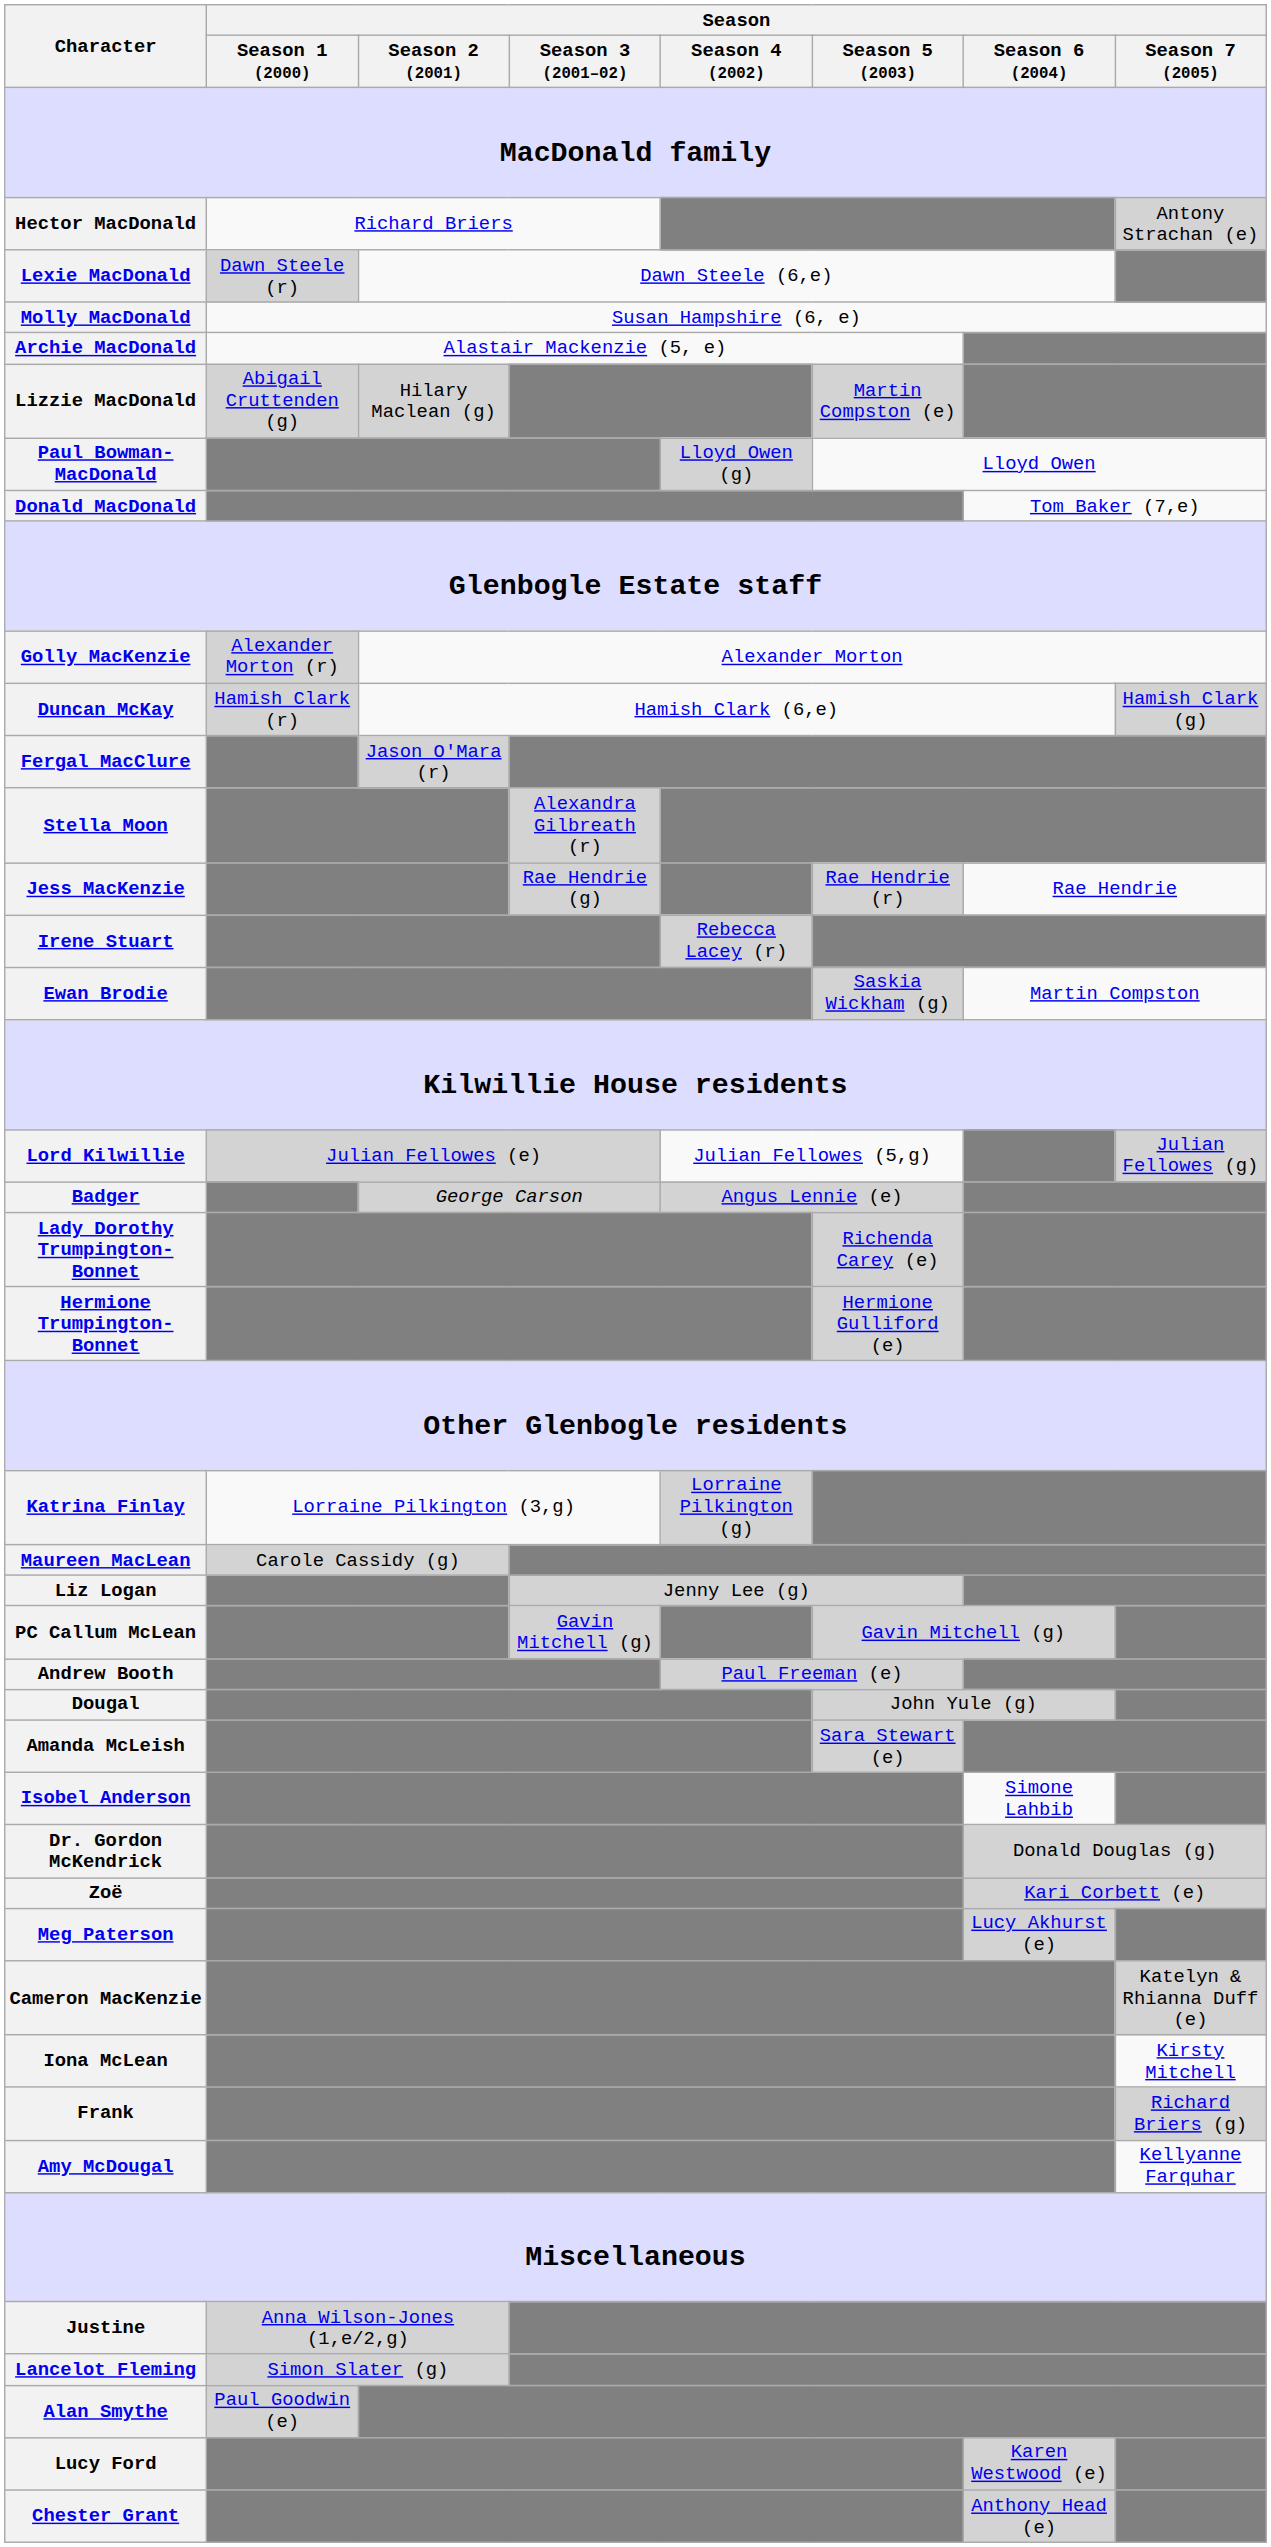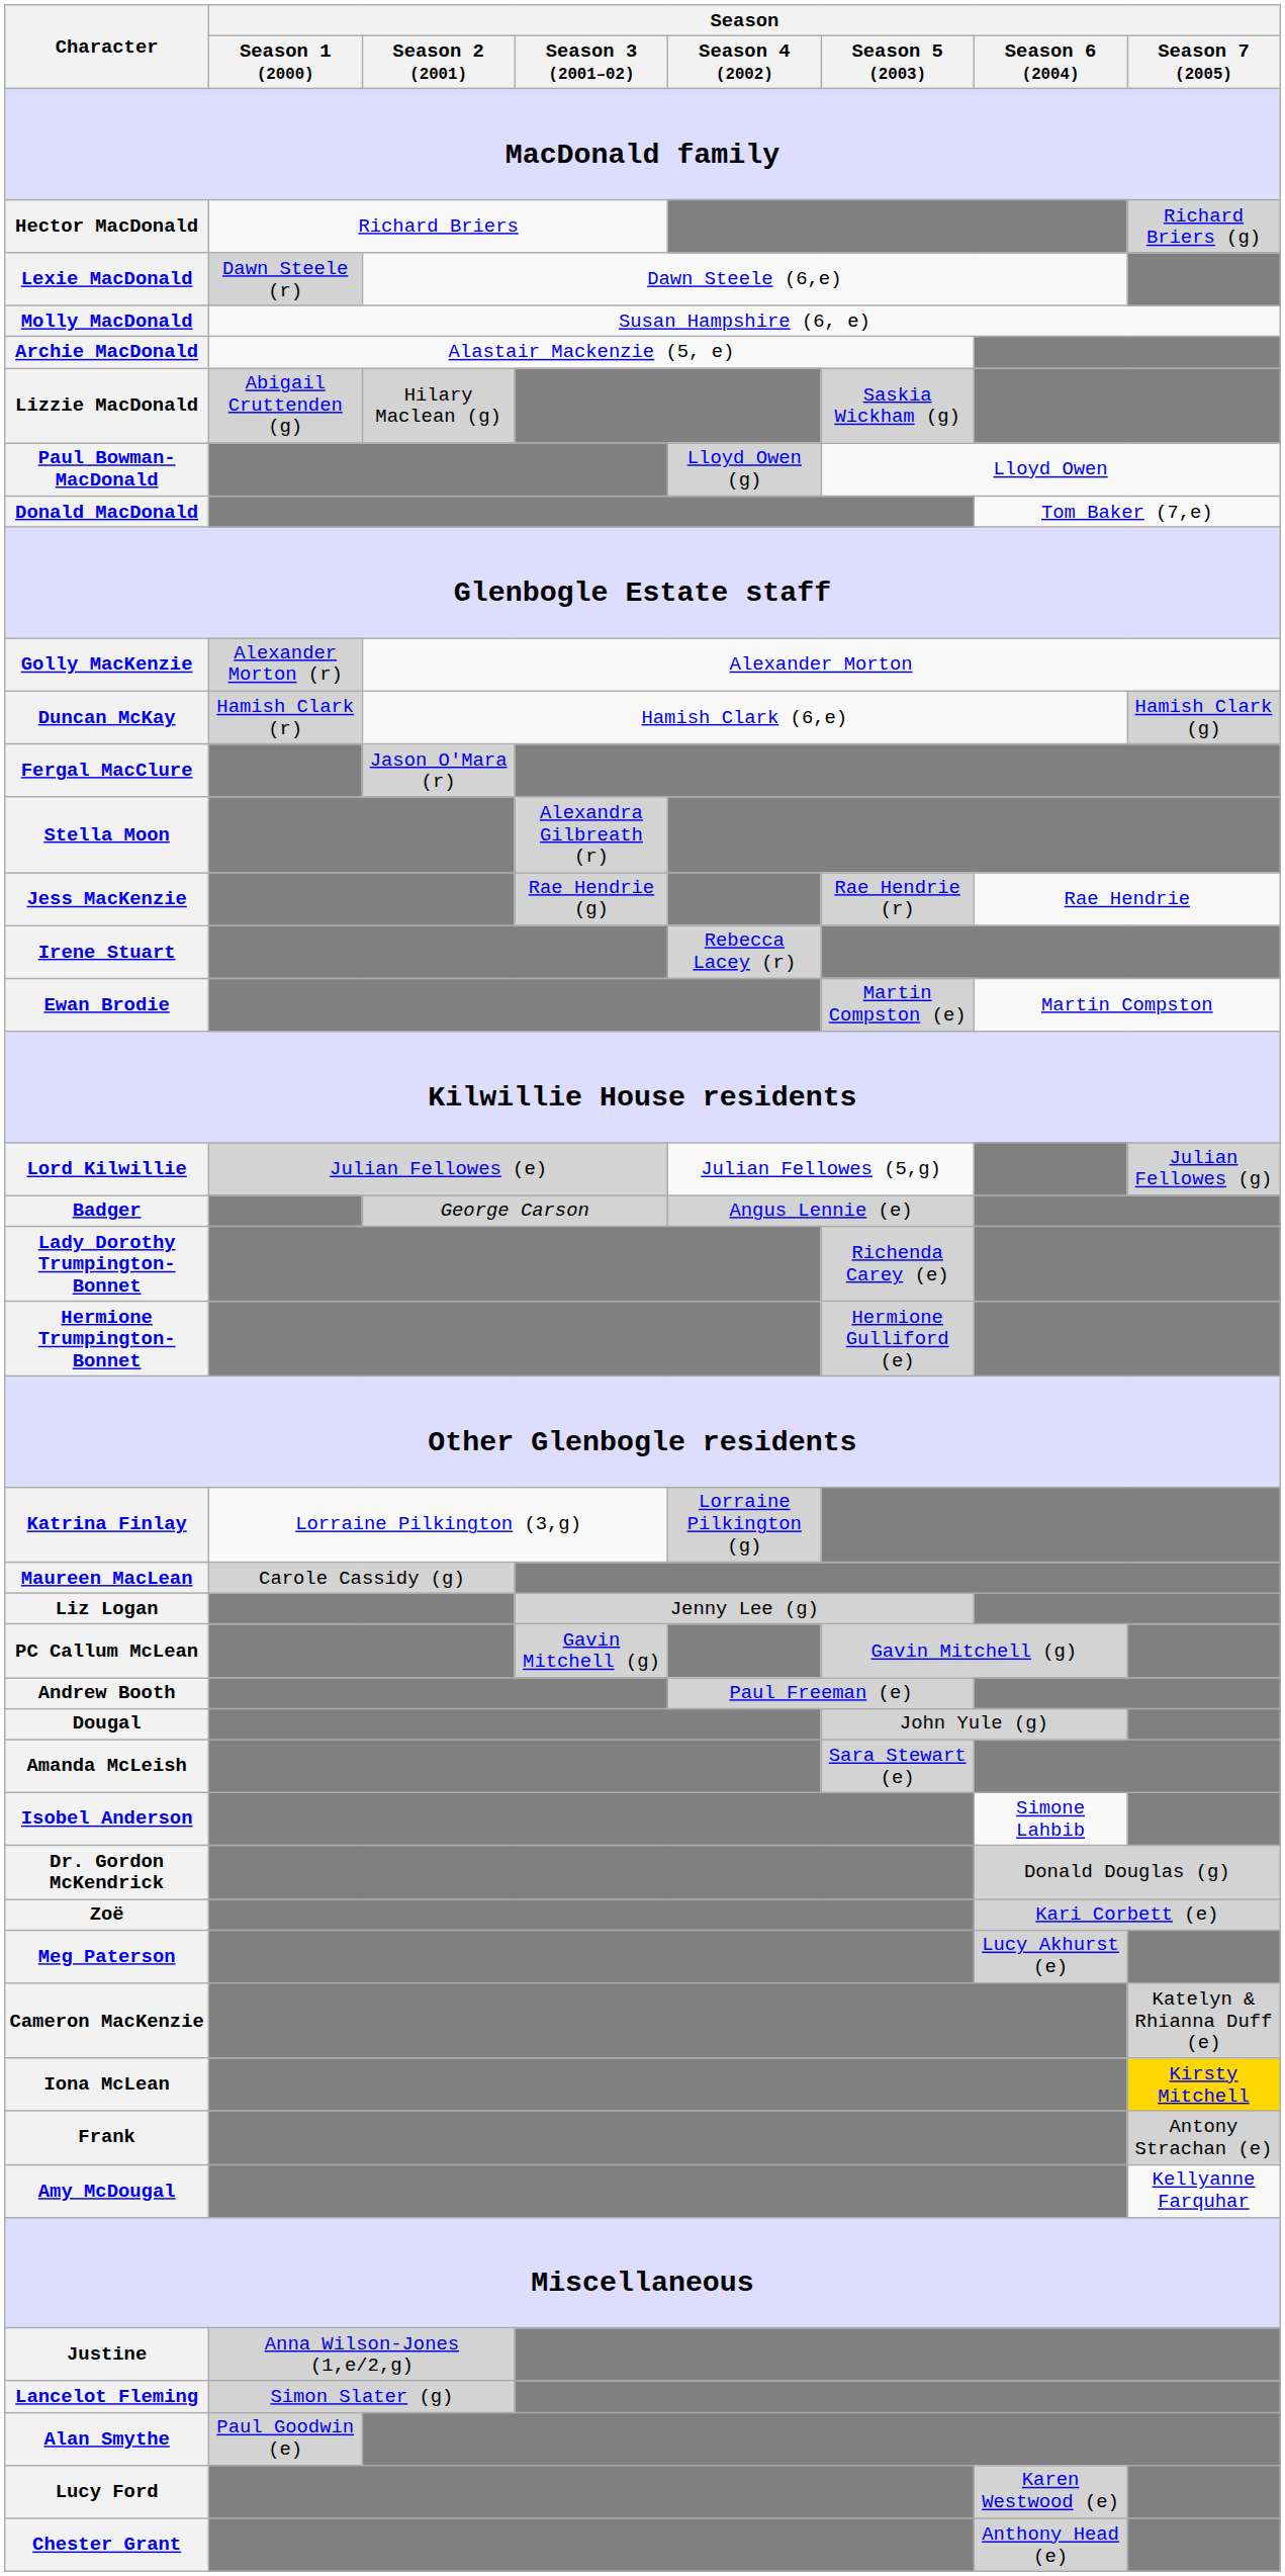Hector MacDonald | Season / Season 7 (2005) / MacDonald family: Antony Strachan (e) -> Richard Briers (g)
Lizzie MacDonald | Season / Season 5 (2003) / MacDonald family: Martin Compston (e) -> Saskia Wickham (g)
Ewan Brodie | Season / Season 5 (2003) / MacDonald family: Saskia Wickham (g) -> Martin Compston (e)
Iona McLean | Season / Season 7 (2005) / MacDonald family: no background -> gold background
Frank | Season / Season 7 (2005) / MacDonald family: Richard Briers (g) -> Antony Strachan (e)
